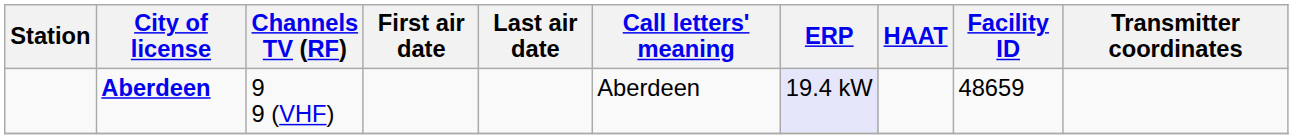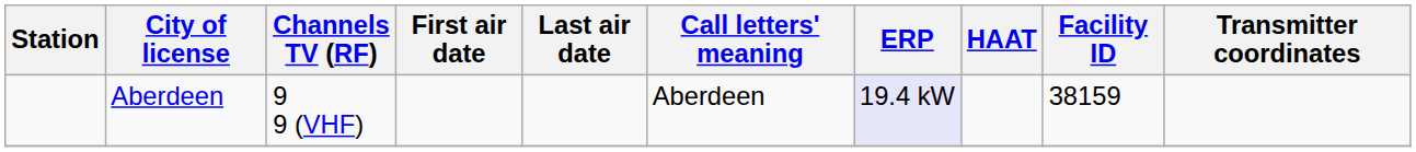row 2 | City of license: bold -> normal
row 2 | Facility ID: 48659 -> 38159
